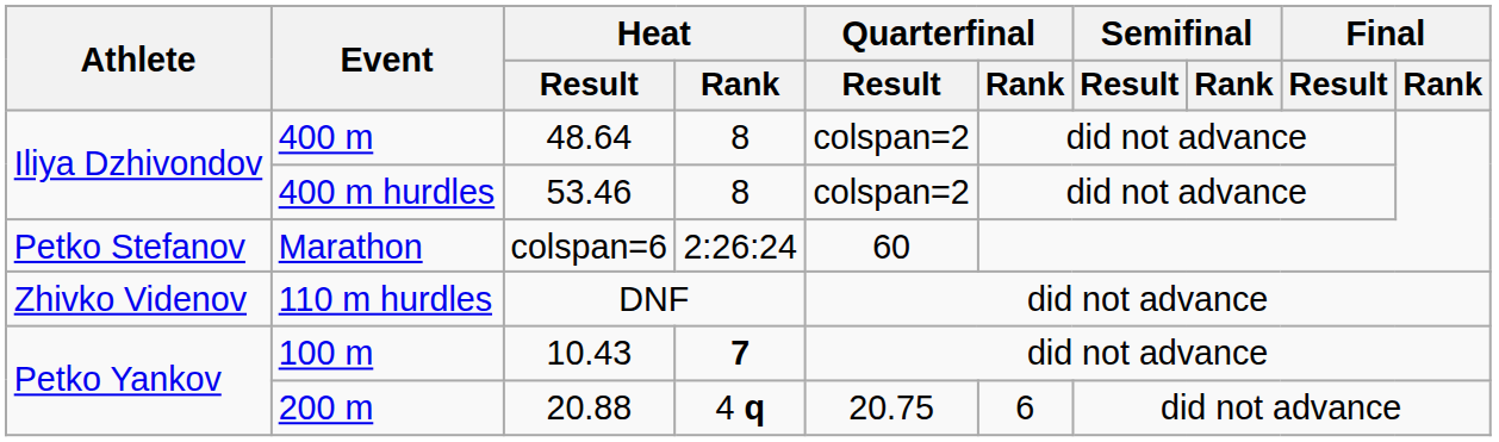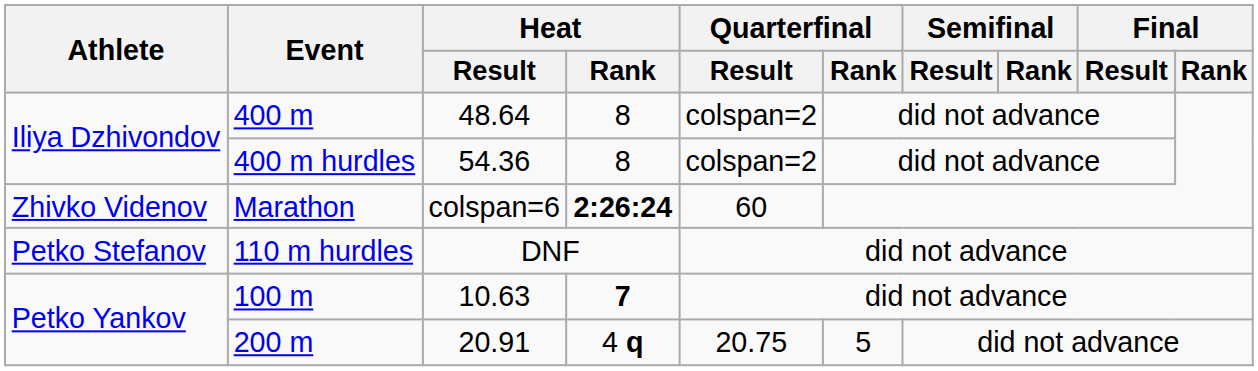400 m hurdles | Heat / Result: 53.46 -> 54.36
Marathon | Athlete: Petko Stefanov -> Zhivko Videnov
Marathon | Heat / Rank: normal -> bold
110 m hurdles | Athlete: Zhivko Videnov -> Petko Stefanov
100 m | Heat / Result: 10.43 -> 10.63
200 m | Heat / Result: 20.88 -> 20.91
200 m | Quarterfinal / Rank: 6 -> 5
